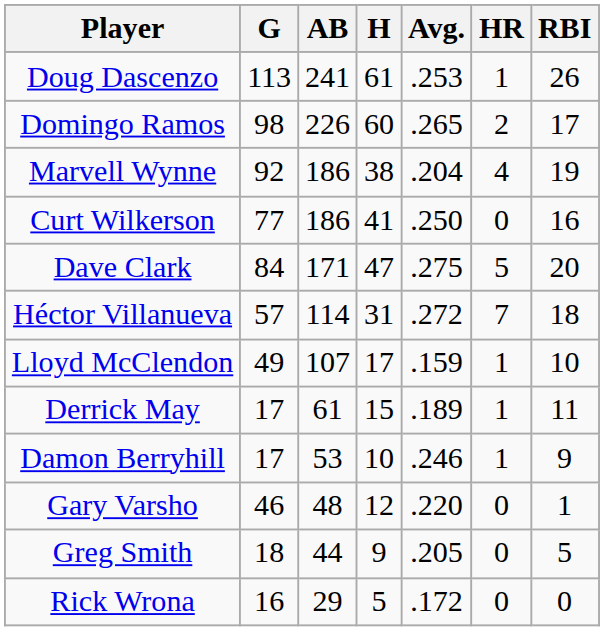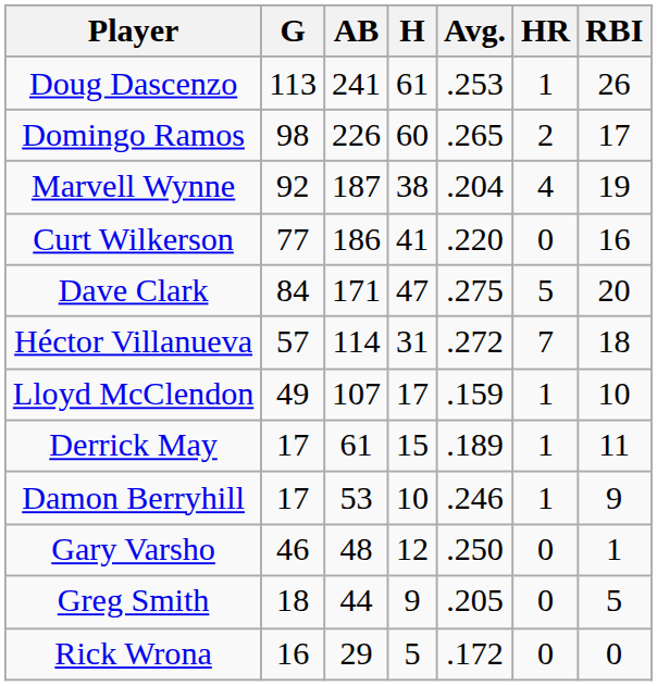Marvell Wynne | AB: 186 -> 187
Curt Wilkerson | Avg.: .250 -> .220
Gary Varsho | Avg.: .220 -> .250
